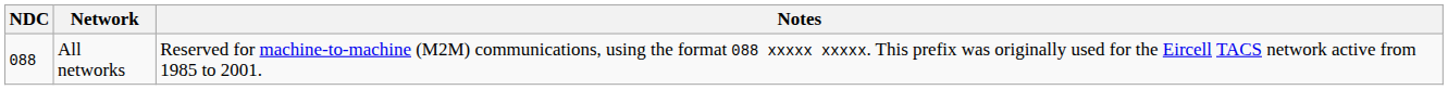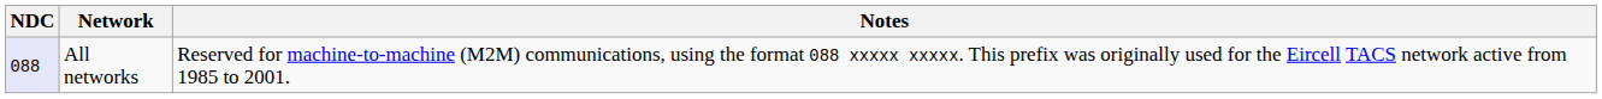row 2 | NDC: no background -> lavender background
